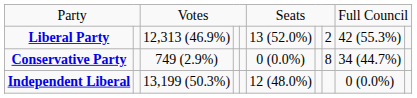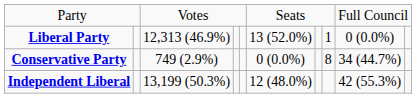Liberal Party | column 8: 2 -> 1
Liberal Party | column 9: 42 (55.3%) -> 0 (0.0%)
Independent Liberal | column 9: 0 (0.0%) -> 42 (55.3%)
